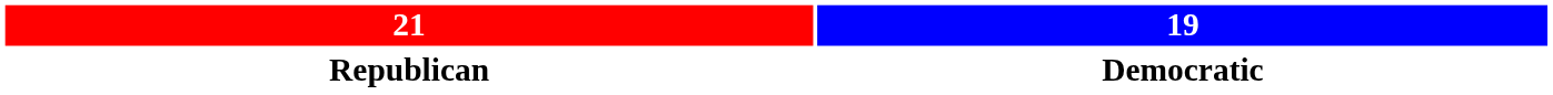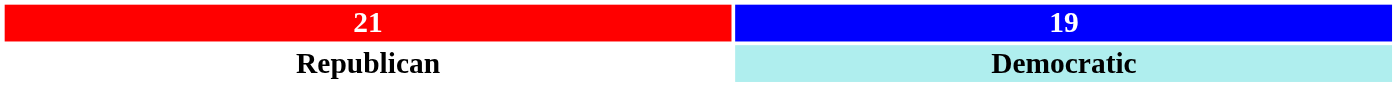Republican | 19: no background -> paleturquoise background
